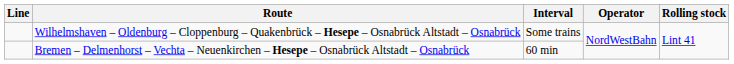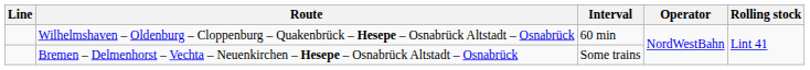row 2 | Interval: Some trains -> 60 min
row 3 | Interval: 60 min -> Some trains
